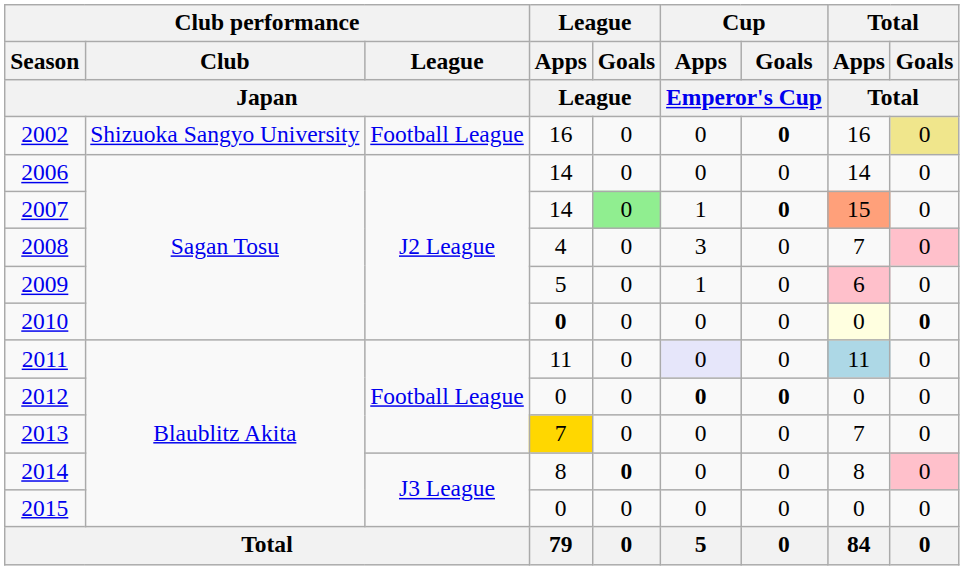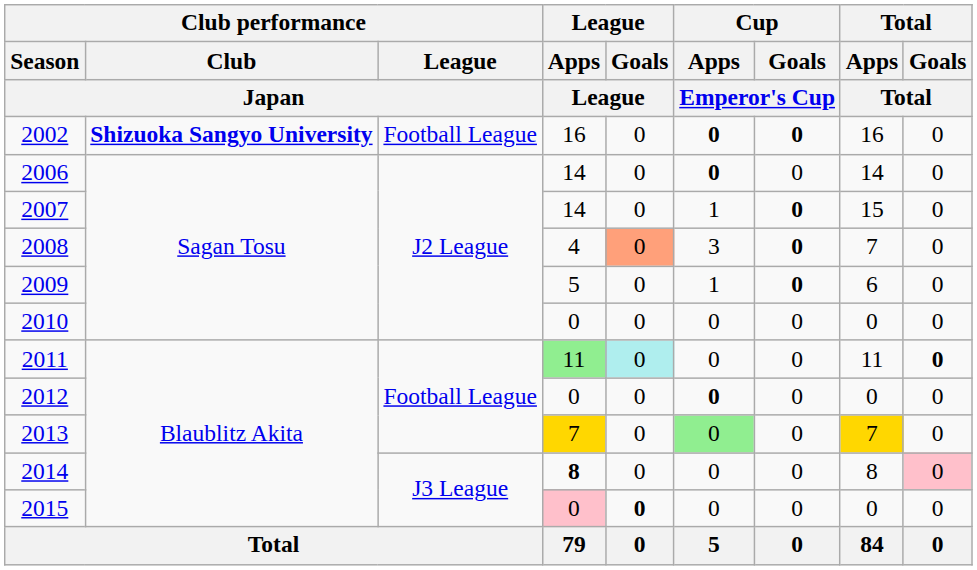2002 | Club performance / Club / Japan: normal -> bold
2002 | Cup / Apps / Emperor's Cup: normal -> bold
2002 | Total / Goals / Total: khaki background -> no background
2006 | Cup / Apps / Emperor's Cup: normal -> bold
2007 | League / Goals / League: lightgreen background -> no background
2007 | Total / Apps / Total: lightsalmon background -> no background
2008 | League / Goals / League: no background -> lightsalmon background
2008 | Cup / Goals / Emperor's Cup: normal -> bold
2008 | Total / Goals / Total: pink background -> no background
2009 | Cup / Goals / Emperor's Cup: normal -> bold
2009 | Total / Apps / Total: pink background -> no background
2010 | League / Apps / League: bold -> normal
2010 | Total / Apps / Total: lightyellow background -> no background
2010 | Total / Goals / Total: bold -> normal
2011 | League / Apps / League: no background -> lightgreen background
2011 | League / Goals / League: no background -> paleturquoise background
2011 | Cup / Apps / Emperor's Cup: lavender background -> no background
2011 | Total / Apps / Total: lightblue background -> no background
2011 | Total / Goals / Total: normal -> bold
2012 | Cup / Goals / Emperor's Cup: bold -> normal
2013 | Cup / Apps / Emperor's Cup: no background -> lightgreen background
2013 | Total / Apps / Total: no background -> gold background
2014 | League / Apps / League: normal -> bold
2014 | League / Goals / League: bold -> normal
2015 | League / Apps / League: no background -> pink background
2015 | League / Goals / League: normal -> bold
